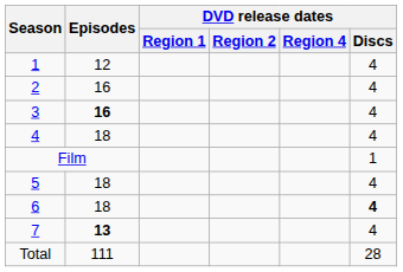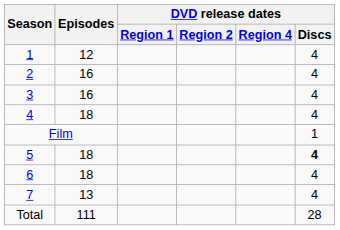3 | Episodes: bold -> normal
5 | DVD release dates / Discs: normal -> bold
6 | DVD release dates / Discs: bold -> normal
7 | Episodes: bold -> normal
